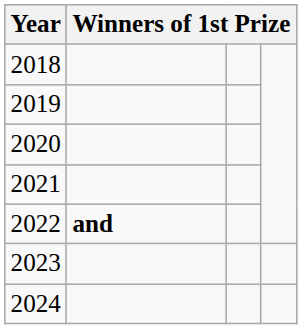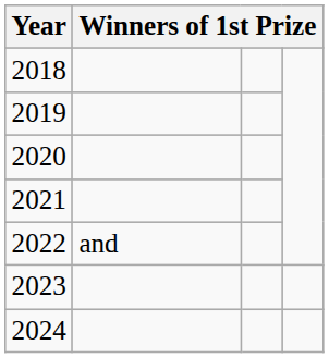2022 | column 2: bold -> normal
